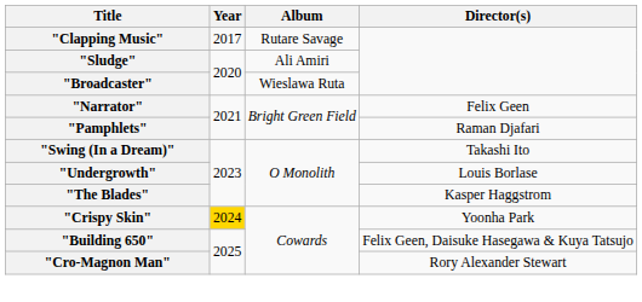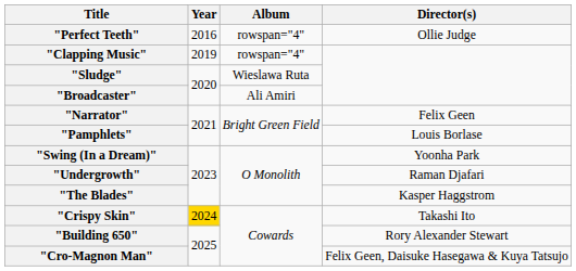+ row: "Perfect Teeth" | 2016 | rowspan="4" | Ollie Judge
"Clapping Music" | Year: 2017 -> 2019
"Clapping Music" | Album: Rutare Savage -> rowspan="4"
"Sludge" | Album: Ali Amiri -> Wieslawa Ruta
"Broadcaster" | Album: Wieslawa Ruta -> Ali Amiri
"Pamphlets" | Director(s): Raman Djafari -> Louis Borlase
"Swing (In a Dream)" | Director(s): Takashi Ito -> Yoonha Park
"Undergrowth" | Director(s): Louis Borlase -> Raman Djafari
"Crispy Skin" | Director(s): Yoonha Park -> Takashi Ito
"Building 650" | Director(s): Felix Geen, Daisuke Hasegawa & Kuya Tatsujo -> Rory Alexander Stewart
"Cro-Magnon Man" | Director(s): Rory Alexander Stewart -> Felix Geen, Daisuke Hasegawa & Kuya Tatsujo
